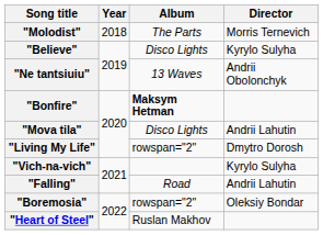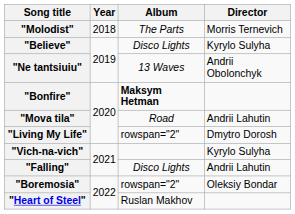"Mova tila" | Album: Disco Lights -> Road
"Falling" | Album: Road -> Disco Lights
